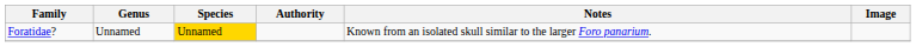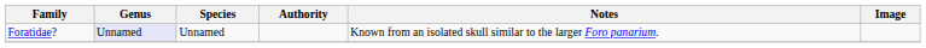Foratidae? | Genus: no background -> lavender background
Foratidae? | Species: gold background -> no background
